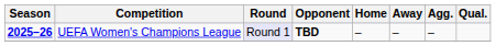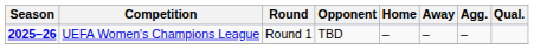UEFA Women's Champions League | Round: lavender background -> no background
UEFA Women's Champions League | Opponent: bold -> normal
